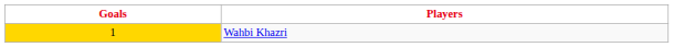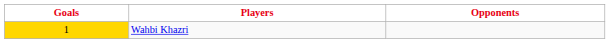+ column: Opponents
